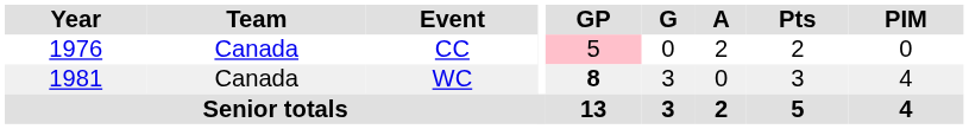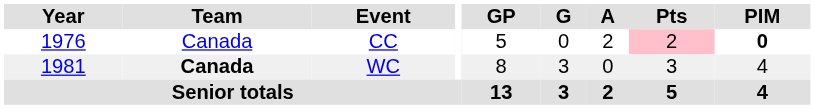CC | GP: pink background -> no background
CC | Pts: no background -> pink background
CC | PIM: normal -> bold
WC | Team: normal -> bold
WC | GP: bold -> normal
